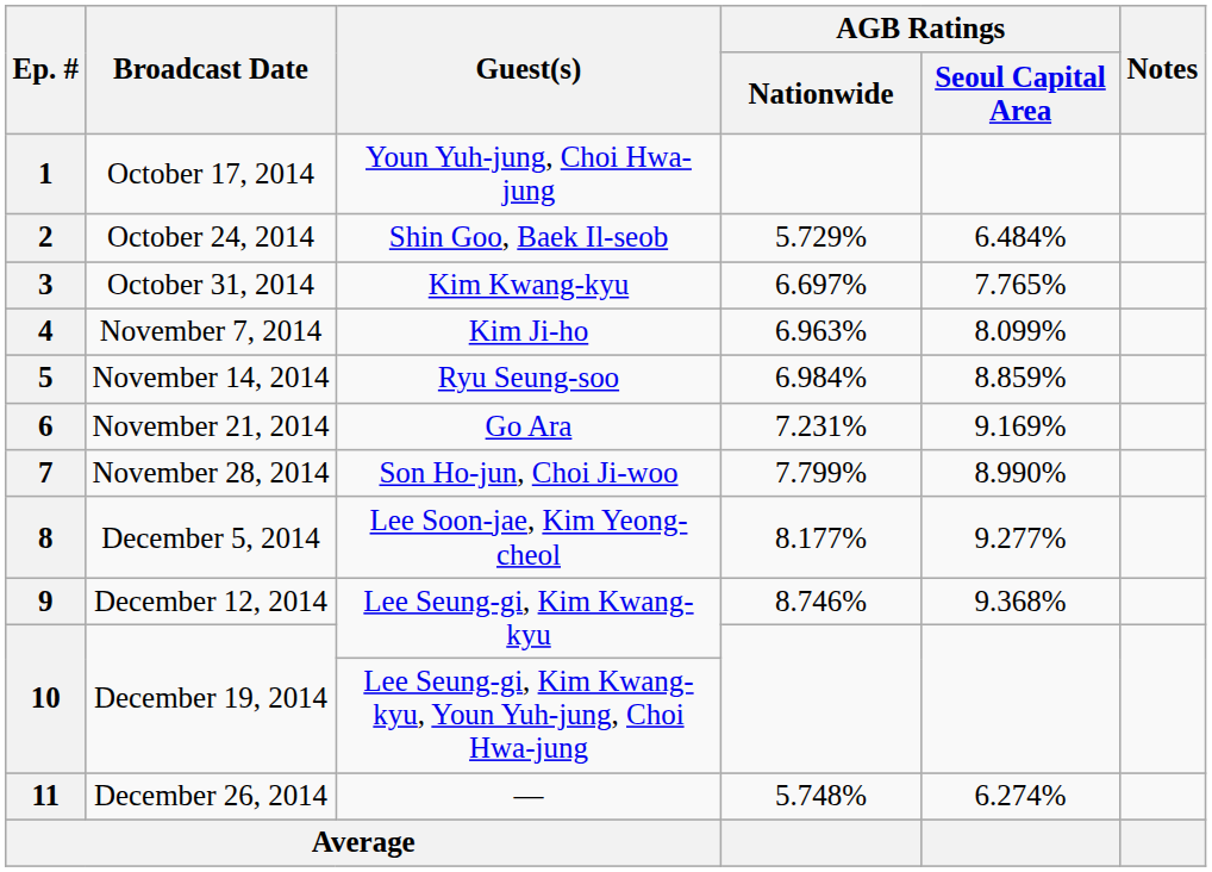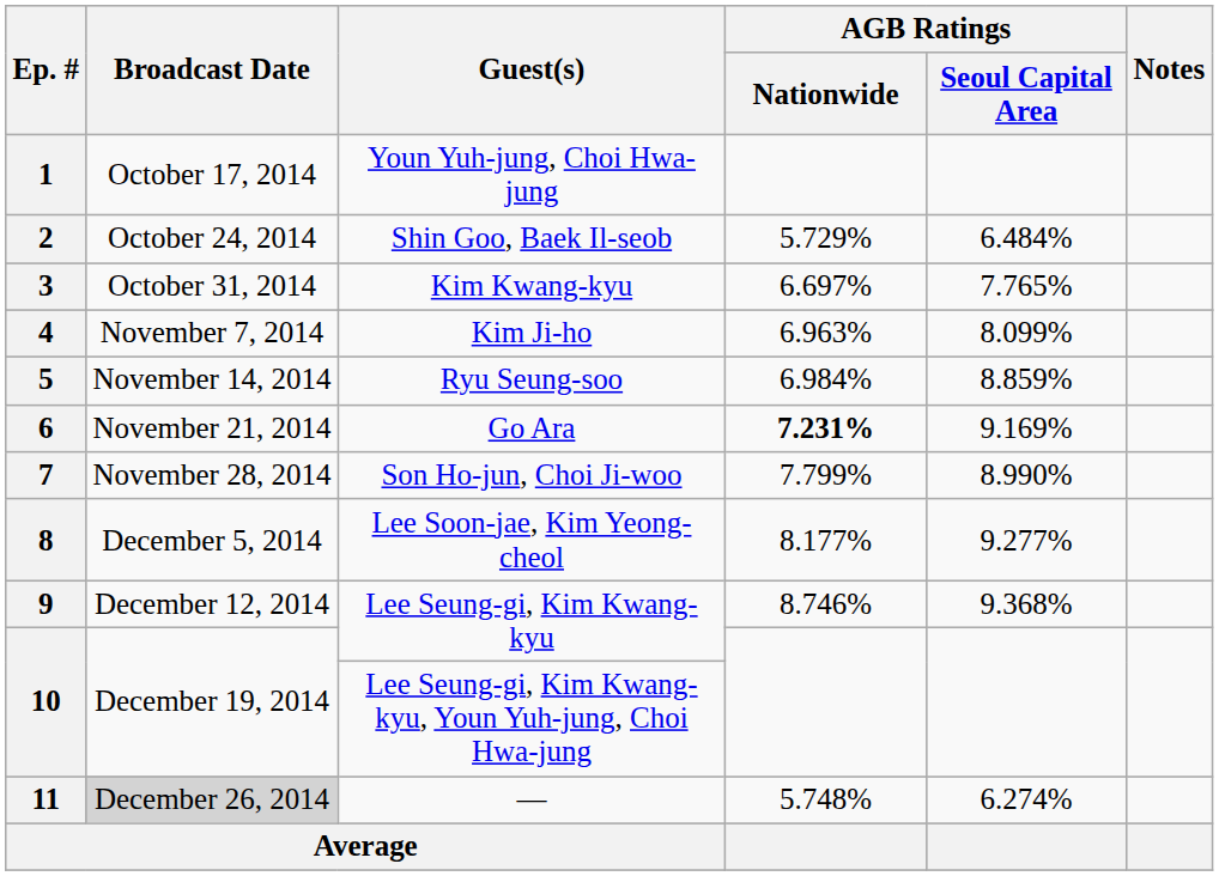6 | AGB Ratings / Nationwide: normal -> bold
11 | Broadcast Date: no background -> lightgrey background
